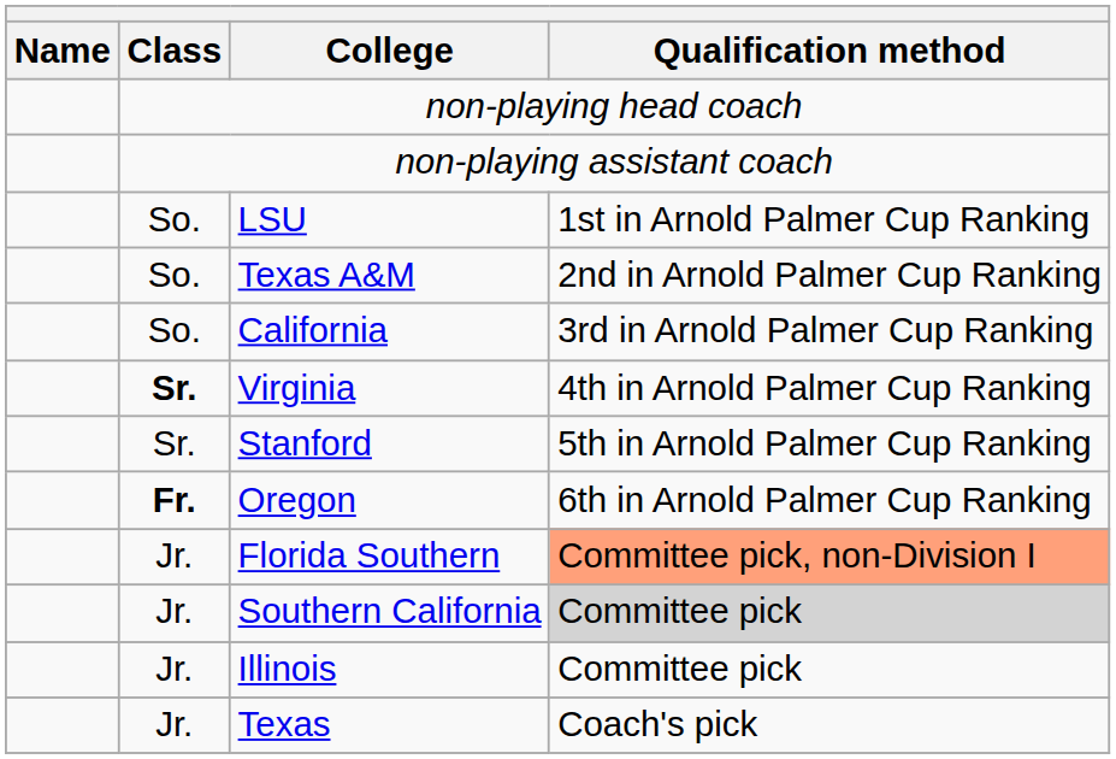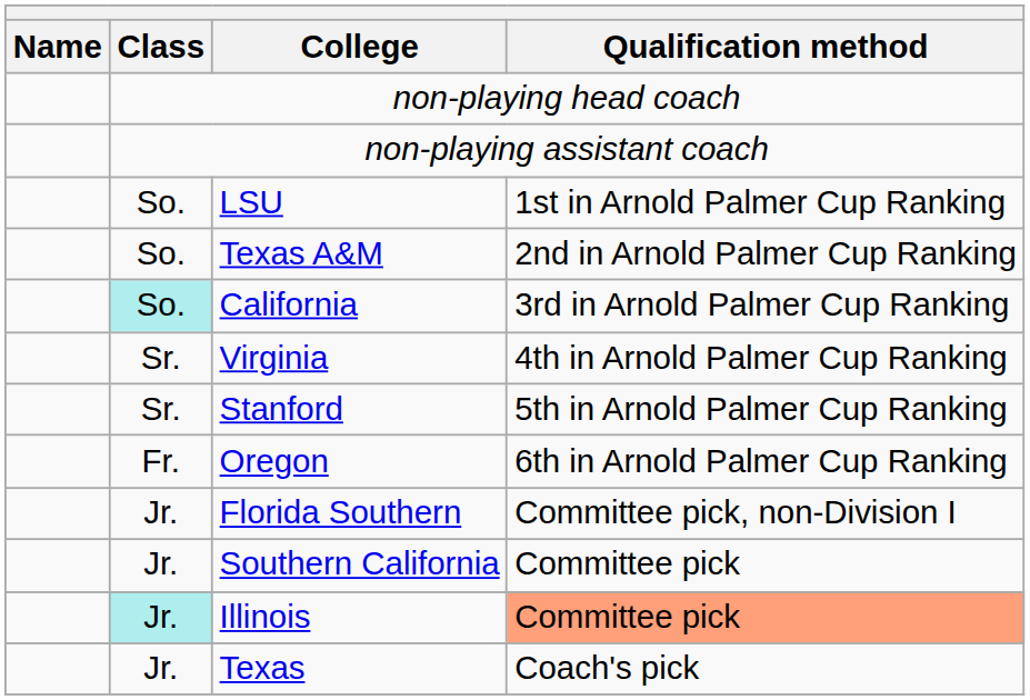California | Class: no background -> paleturquoise background
Virginia | Class: bold -> normal
Oregon | Class: bold -> normal
Florida Southern | Qualification method: lightsalmon background -> no background
Southern California | Qualification method: lightgrey background -> no background
Illinois | Class: no background -> paleturquoise background
Illinois | Qualification method: no background -> lightsalmon background
